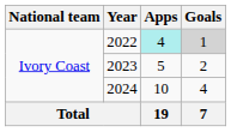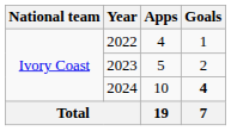2022 | Apps: paleturquoise background -> no background
2022 | Goals: lightgrey background -> no background
2024 | Goals: normal -> bold
